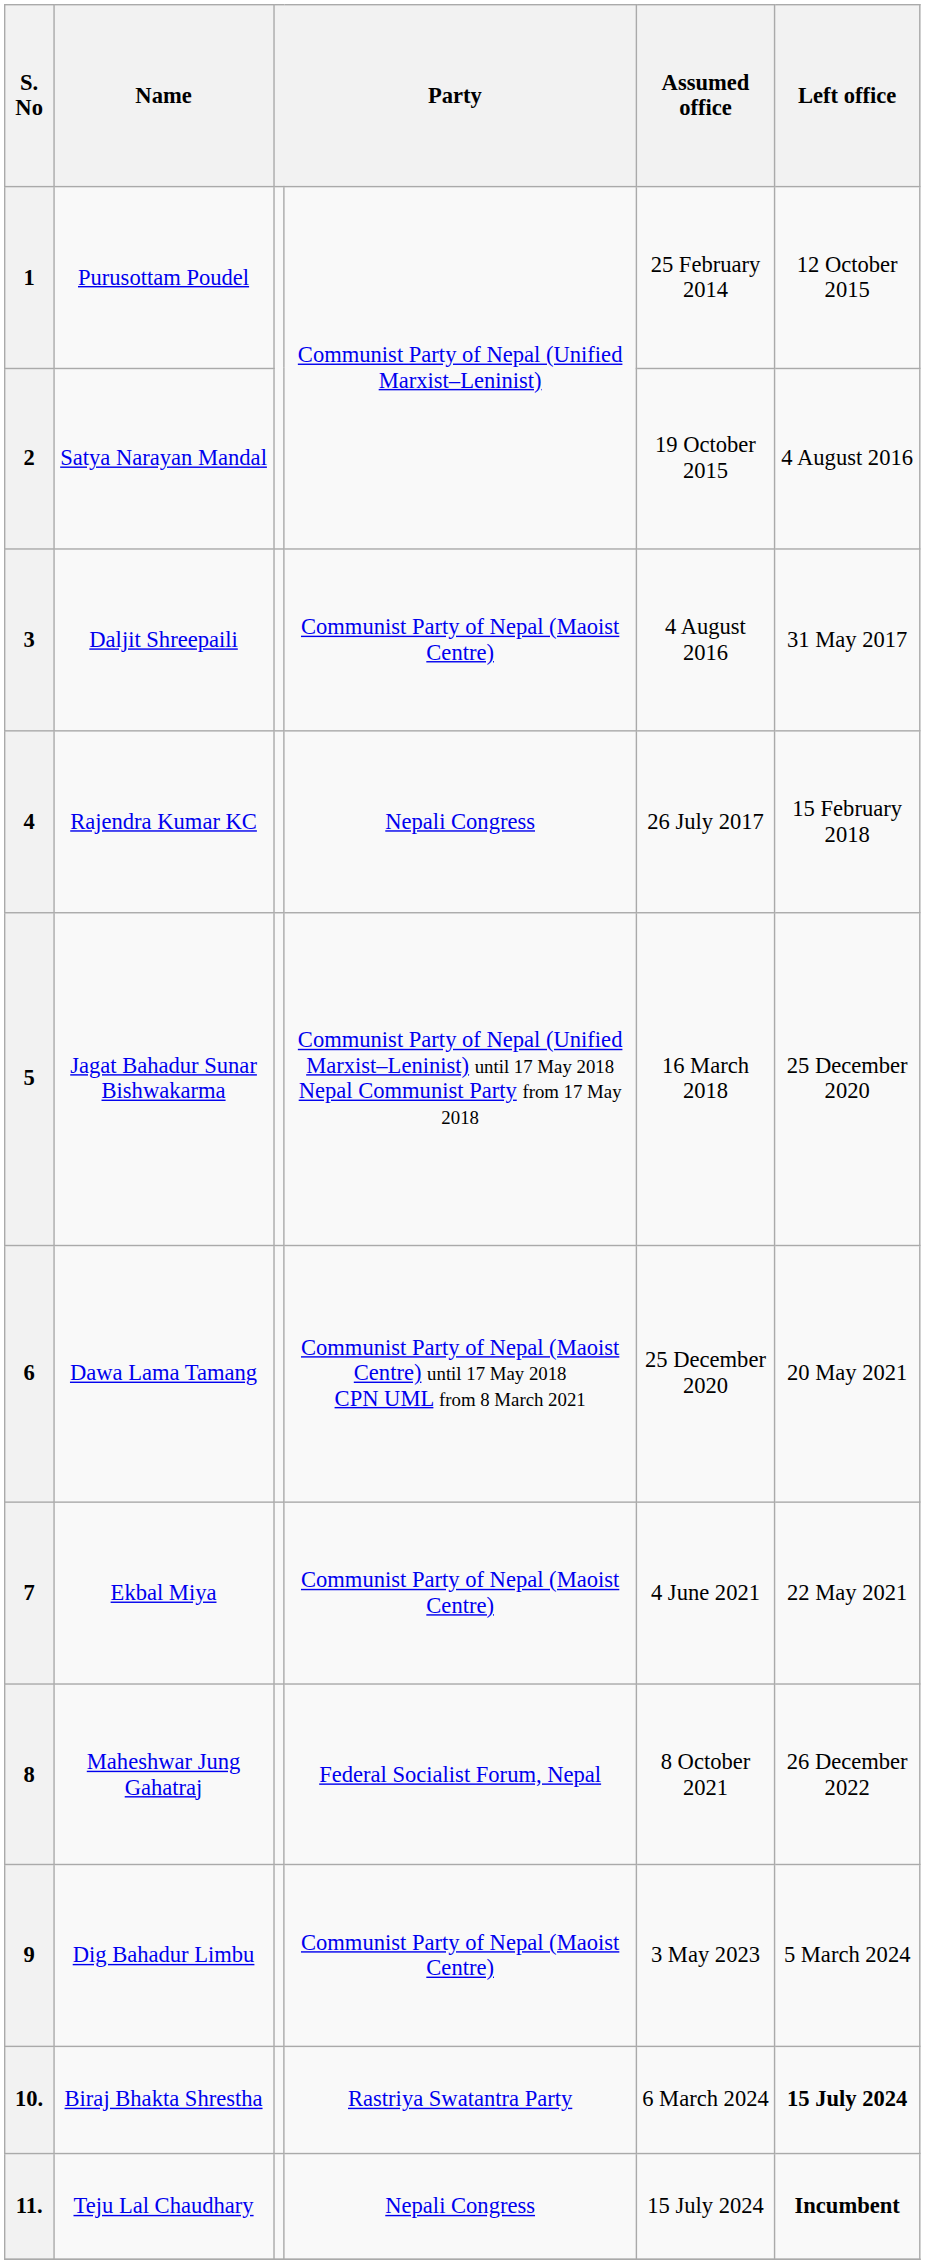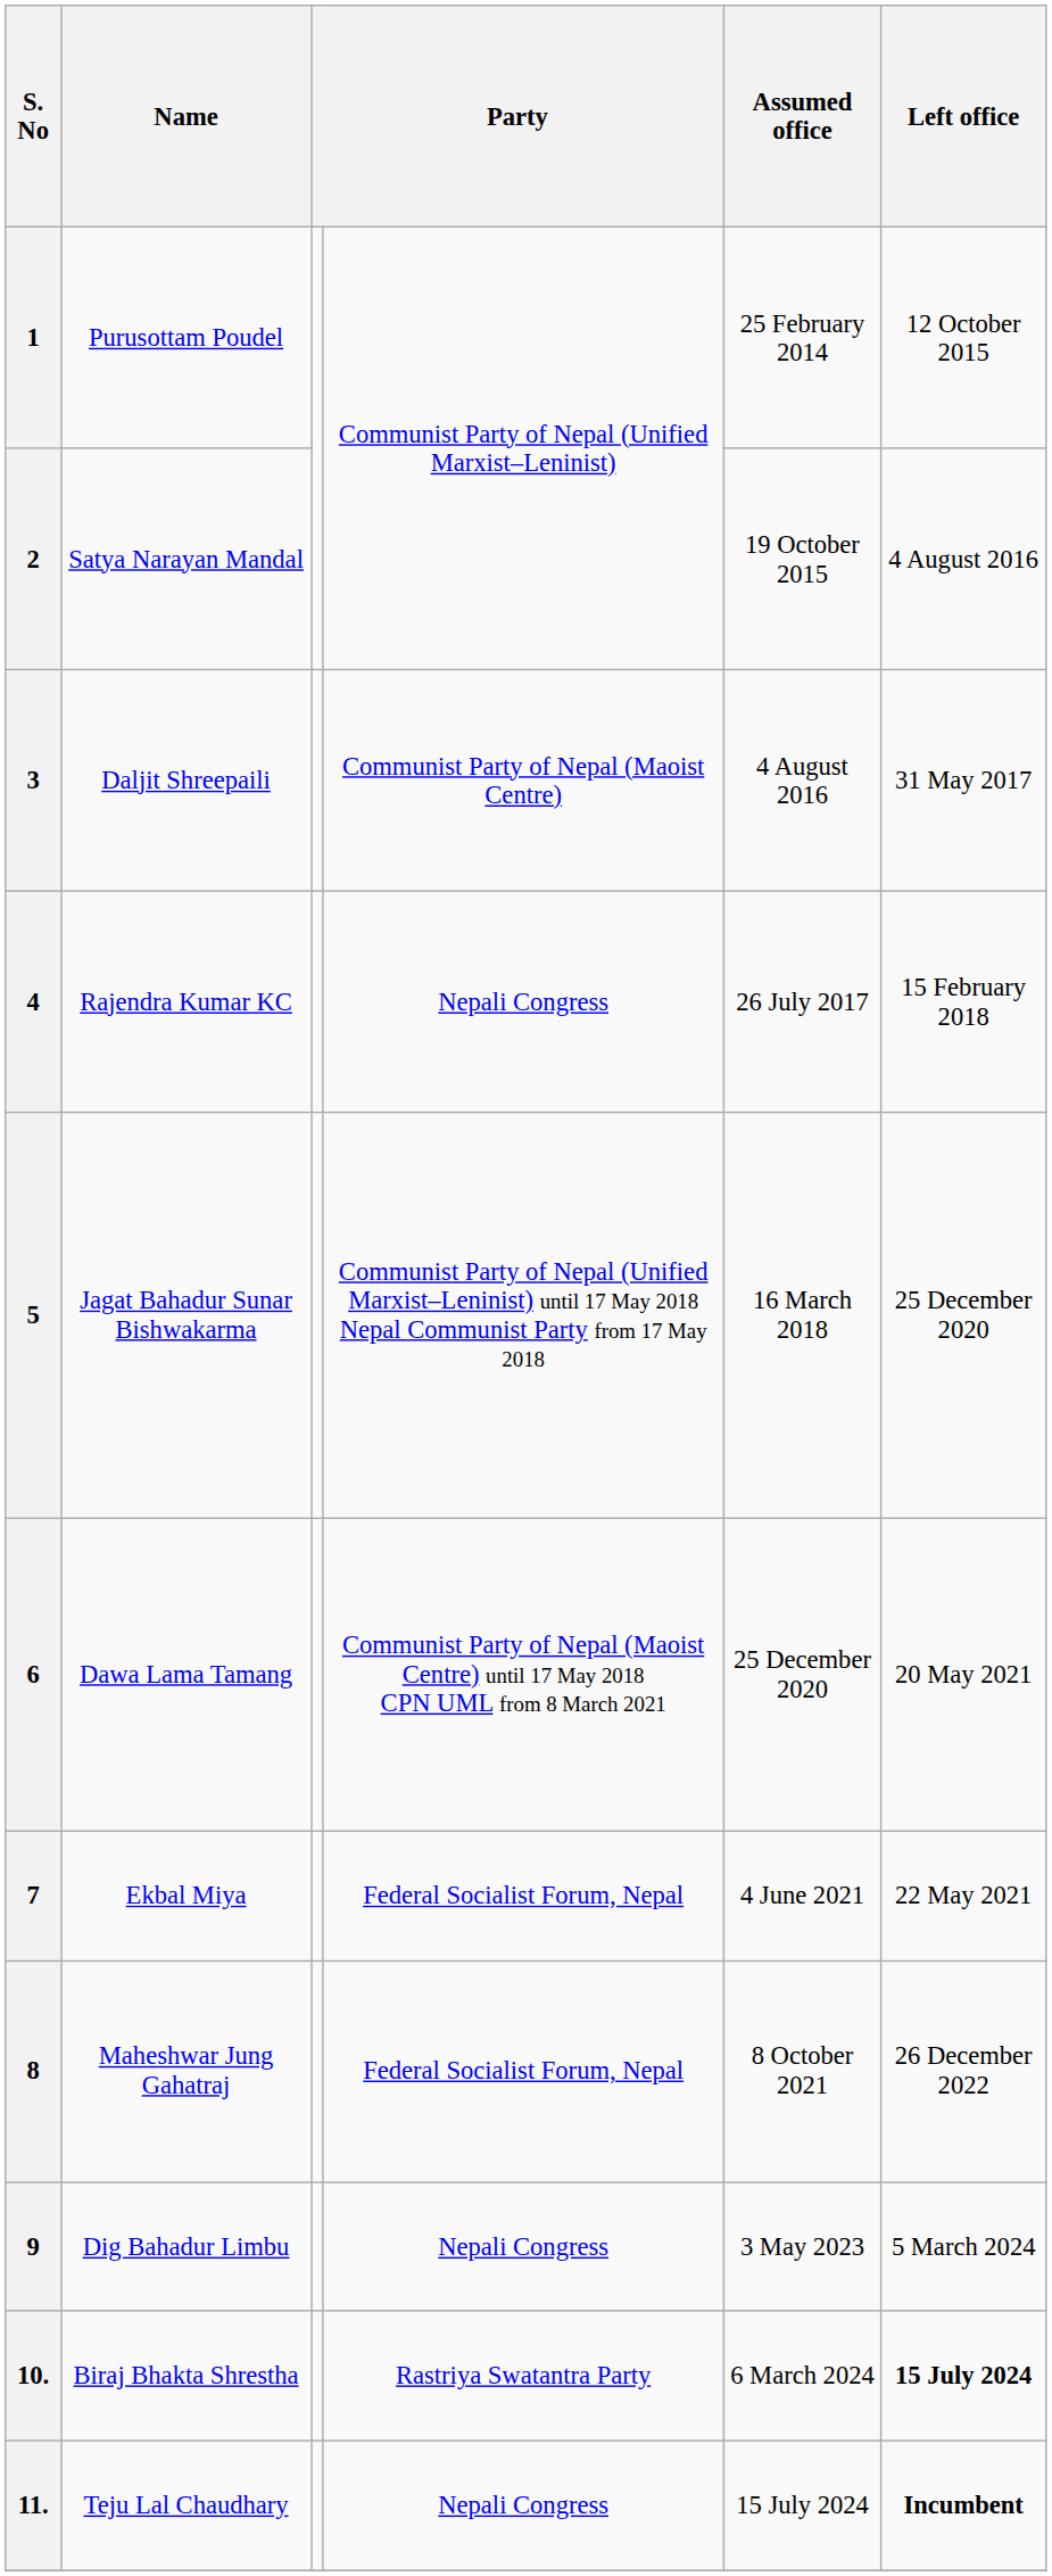7 | column 4: Communist Party of Nepal (Maoist Centre) -> Federal Socialist Forum, Nepal
9 | column 4: Communist Party of Nepal (Maoist Centre) -> Nepali Congress
